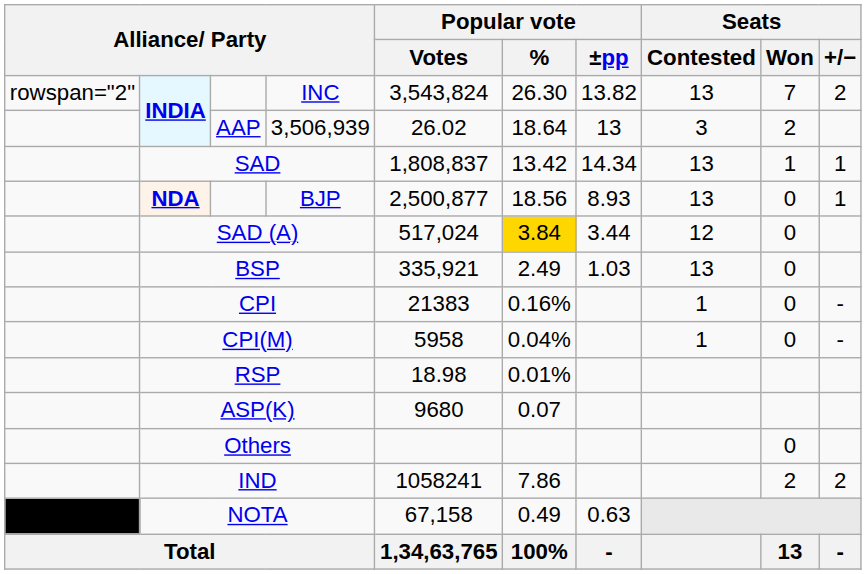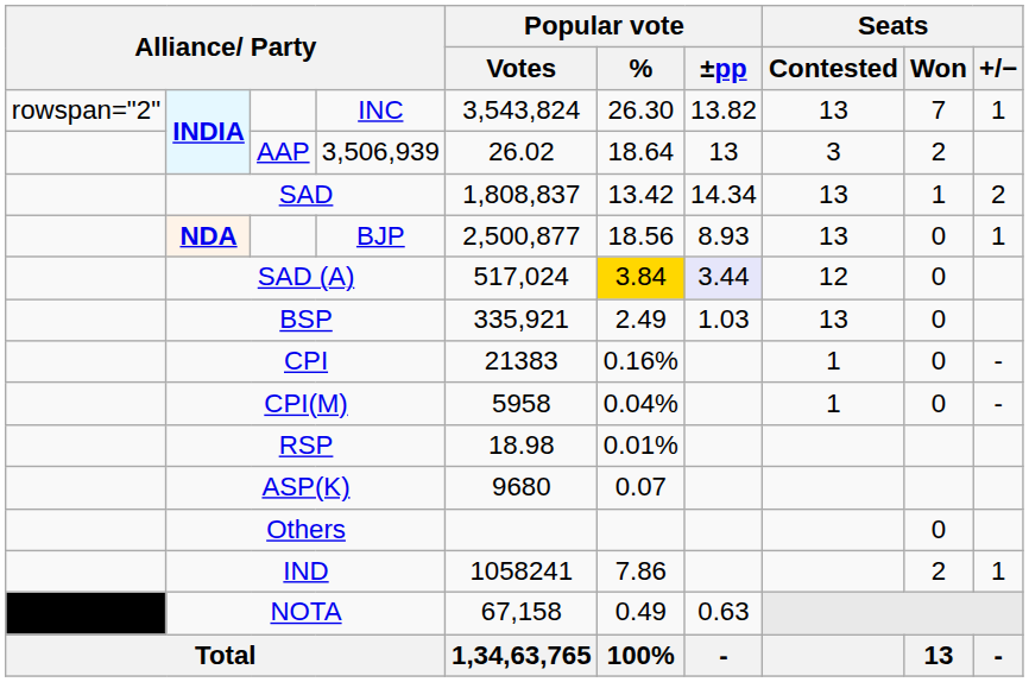INC | Seats / +/−: 2 -> 1
SAD | Seats / +/−: 1 -> 2
SAD (A) | Popular vote / ±pp: no background -> lavender background
IND | Seats / +/−: 2 -> 1
